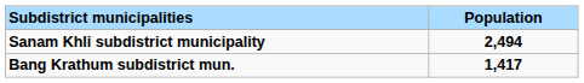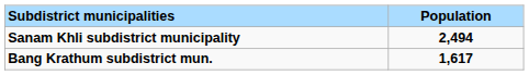Bang Krathum subdistrict mun. | Population: 1,417 -> 1,617
